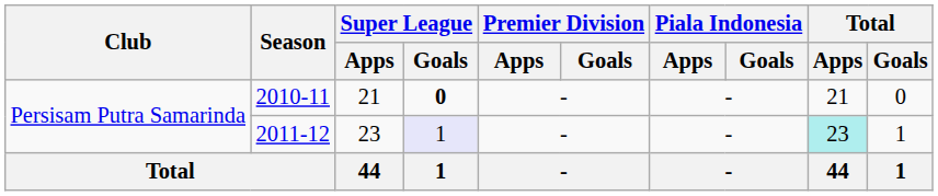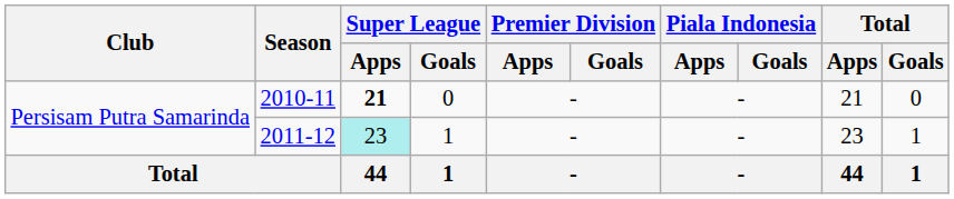2010-11 | Super League / Apps: normal -> bold
2010-11 | Super League / Goals: bold -> normal
2011-12 | Super League / Apps: no background -> paleturquoise background
2011-12 | Super League / Goals: lavender background -> no background
2011-12 | Total / Apps: paleturquoise background -> no background
